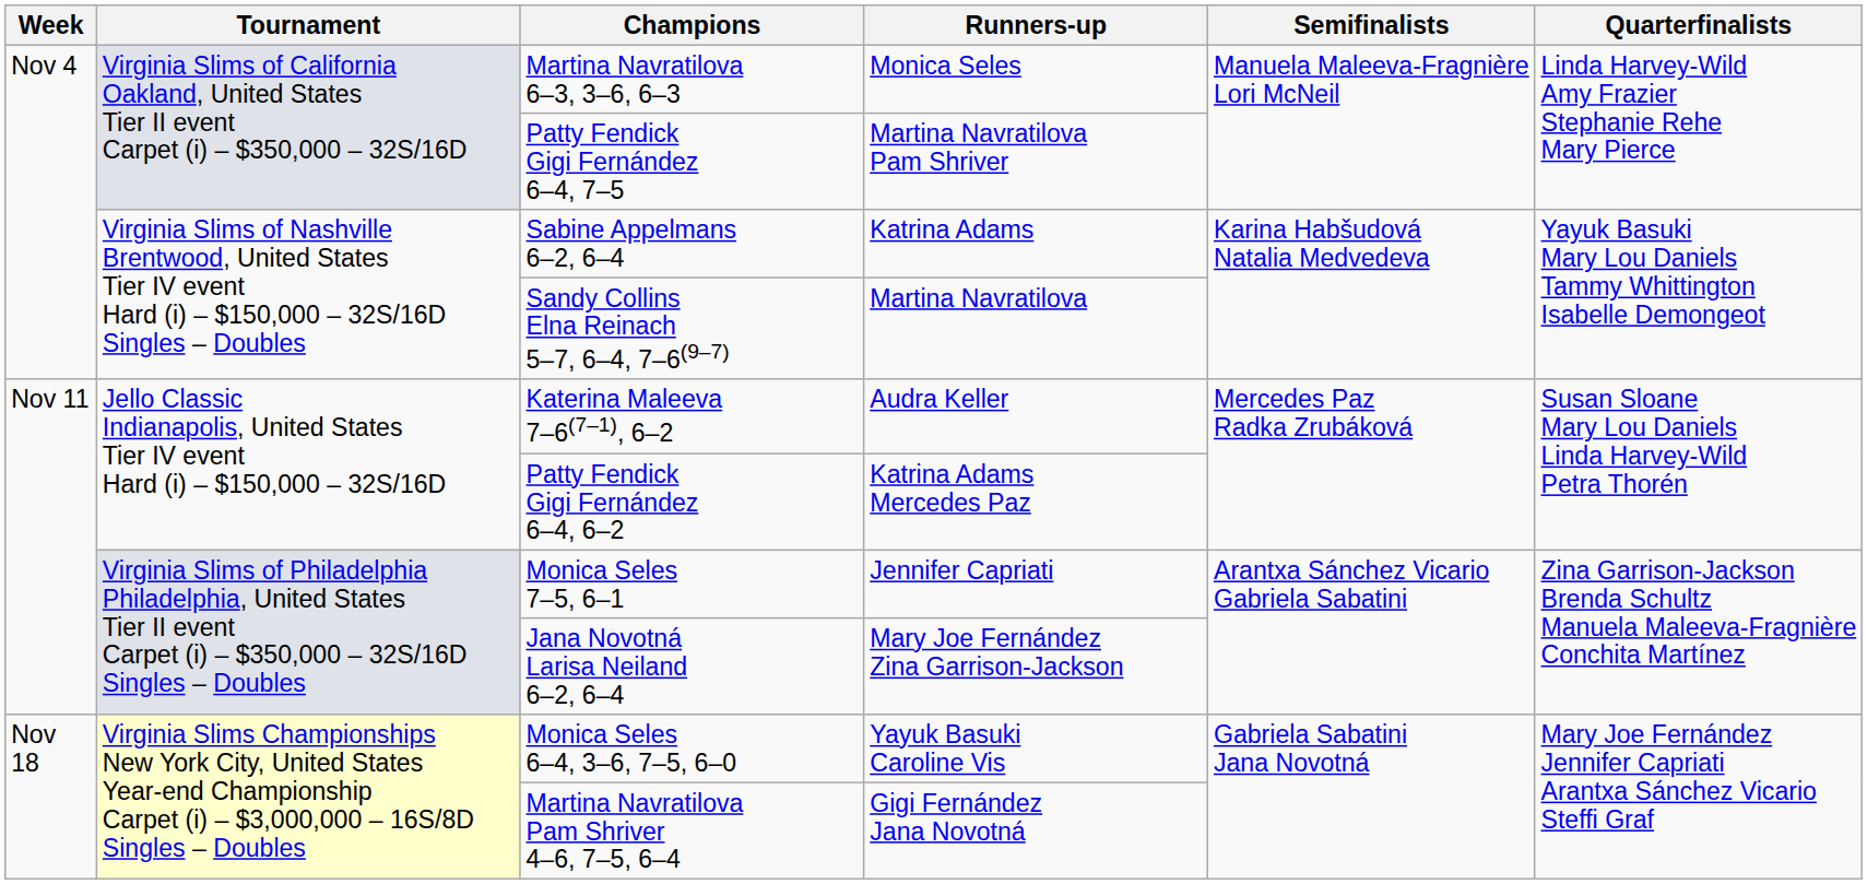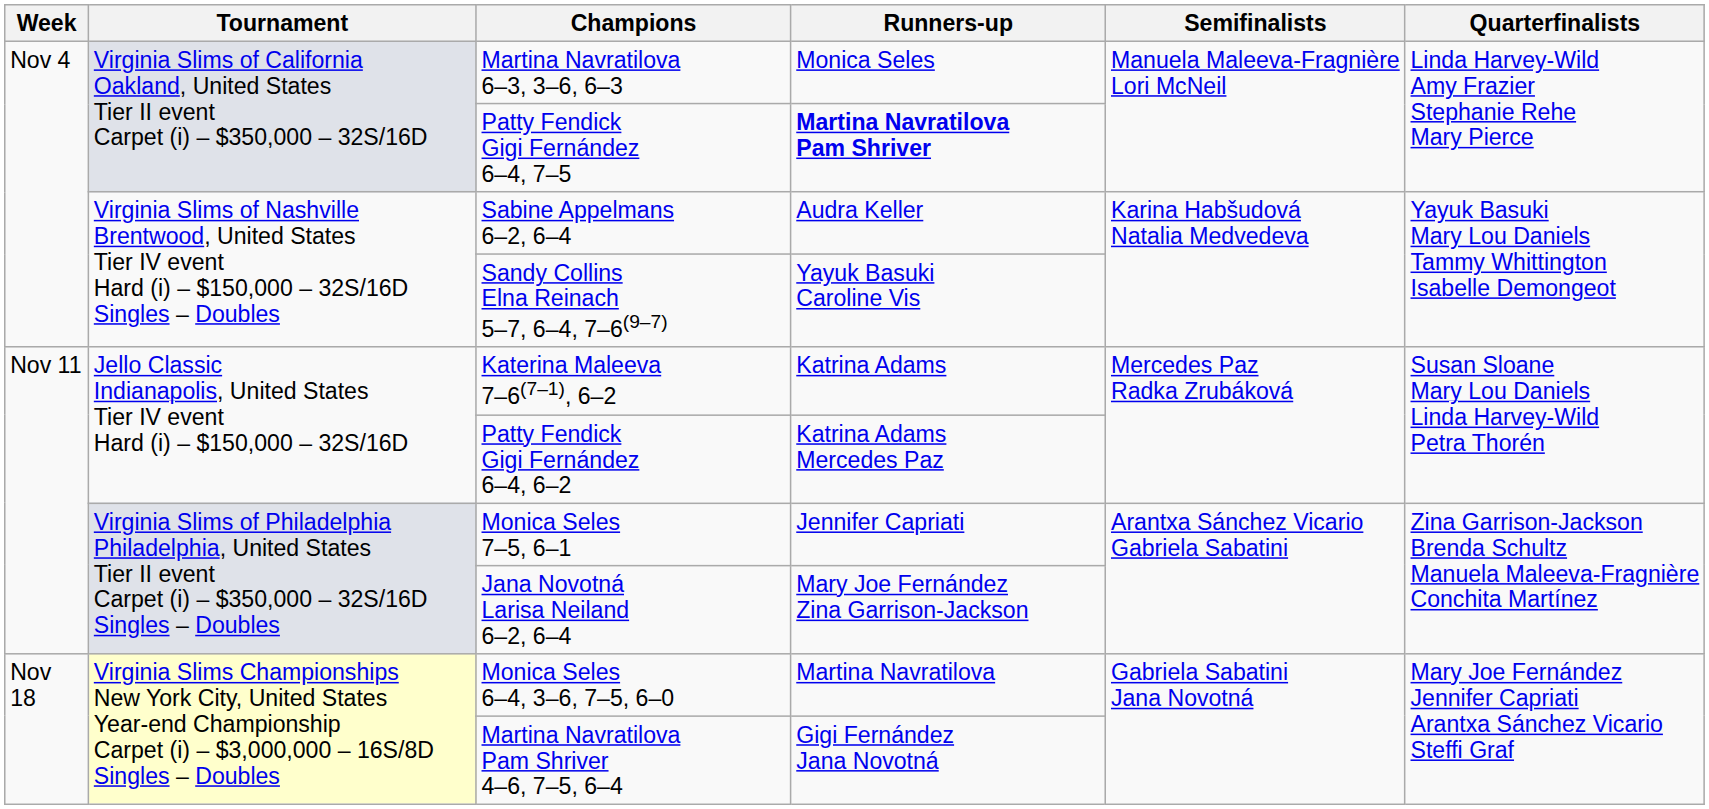Patty Fendick Gigi Fernández 6–4, 7–5 | Runners-up: normal -> bold
Sabine Appelmans 6–2, 6–4 | Runners-up: Katrina Adams -> Audra Keller
Sandy Collins Elna Reinach 5–7, 6–4, 7–6(9–7) | Runners-up: Martina Navratilova -> Yayuk Basuki Caroline Vis
Katerina Maleeva 7–6(7–1), 6–2 | Runners-up: Audra Keller -> Katrina Adams
Monica Seles 6–4, 3–6, 7–5, 6–0 | Runners-up: Yayuk Basuki Caroline Vis -> Martina Navratilova
